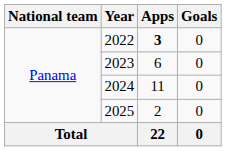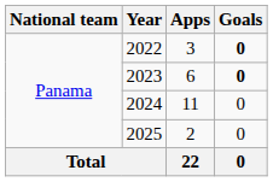2022 | Apps: bold -> normal
2022 | Goals: normal -> bold
2023 | Goals: normal -> bold
